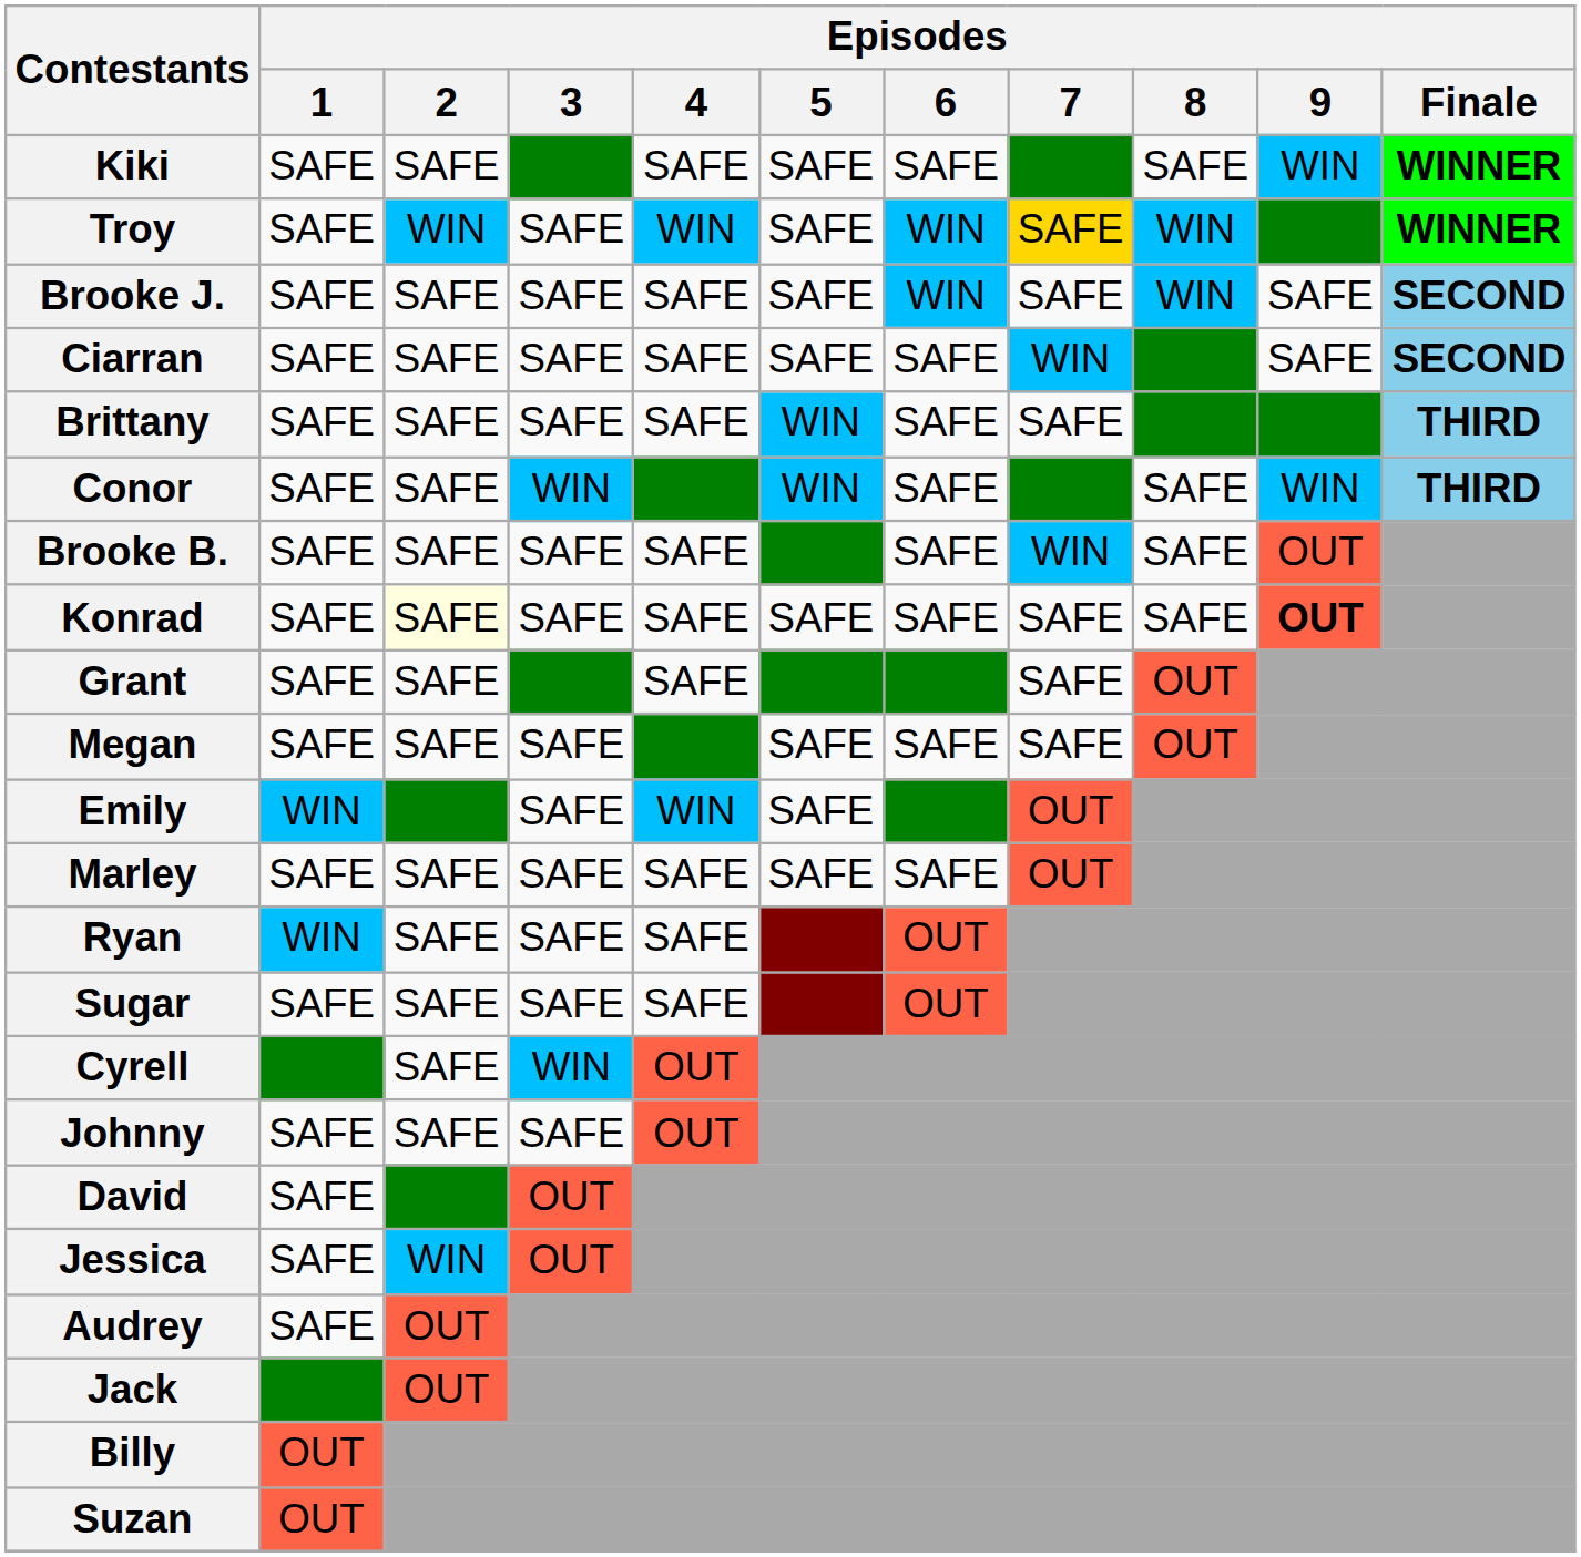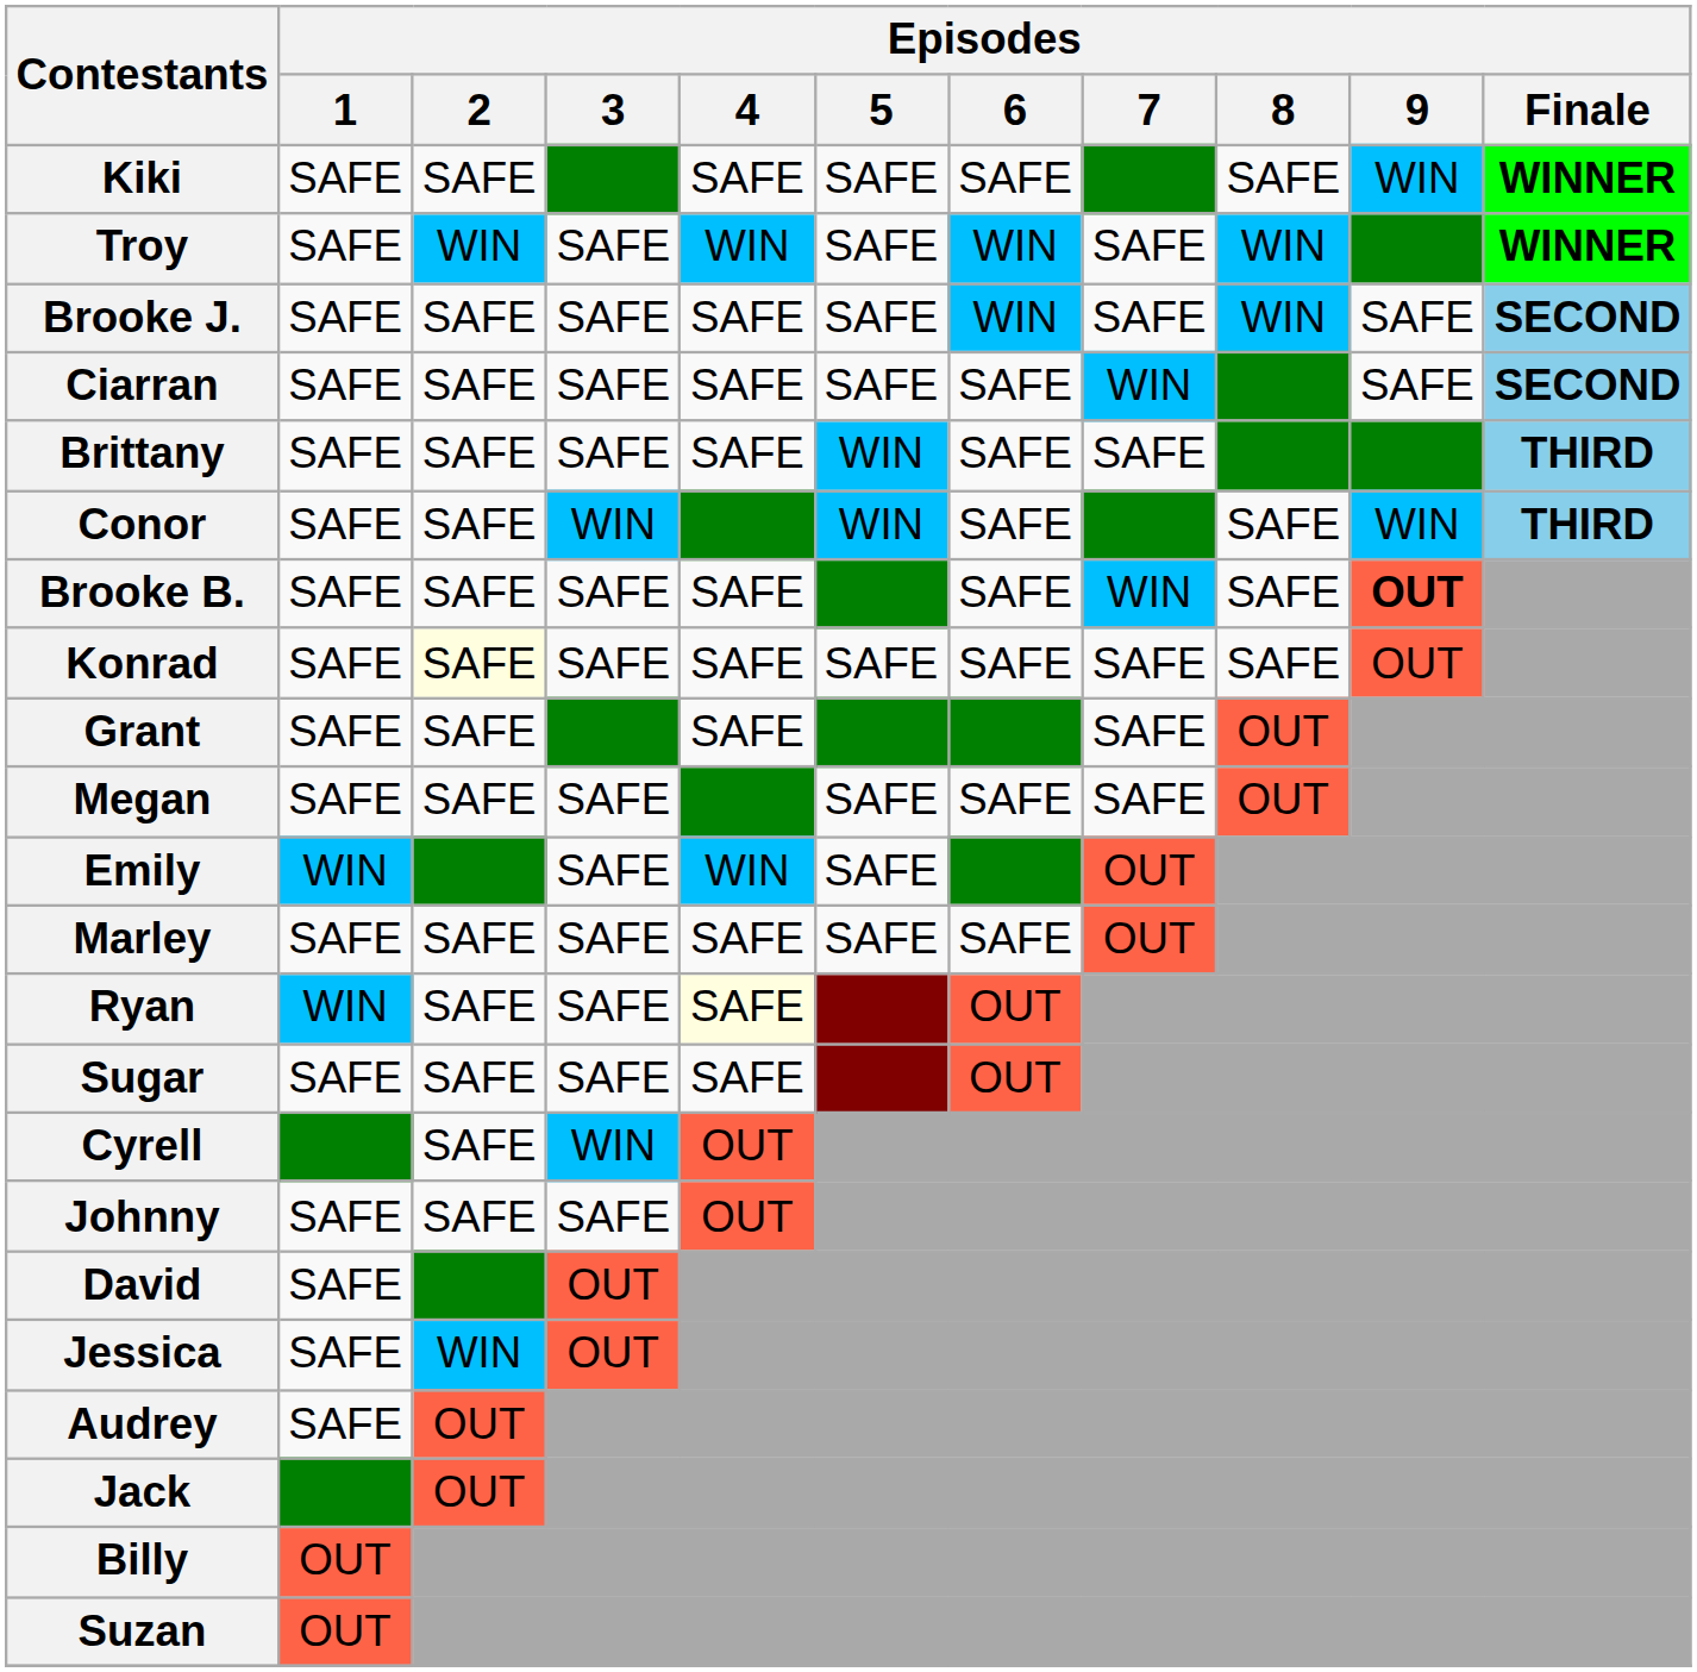Troy | Episodes / 7: gold background -> no background
Brooke B. | Episodes / 9: normal -> bold
Konrad | Episodes / 9: bold -> normal
Ryan | Episodes / 4: no background -> lightyellow background
